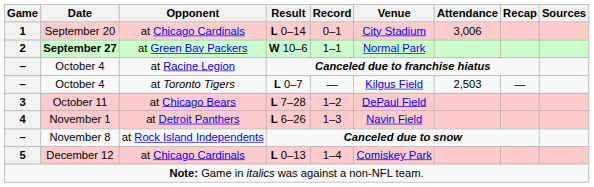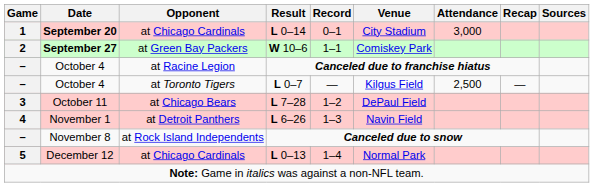L 0–14 | Date: normal -> bold
L 0–14 | Attendance: 3,006 -> 3,000
W 10–6 | Venue: Normal Park -> Comiskey Park
L 0–7 | Attendance: 2,503 -> 2,500
L 0–13 | Venue: Comiskey Park -> Normal Park
